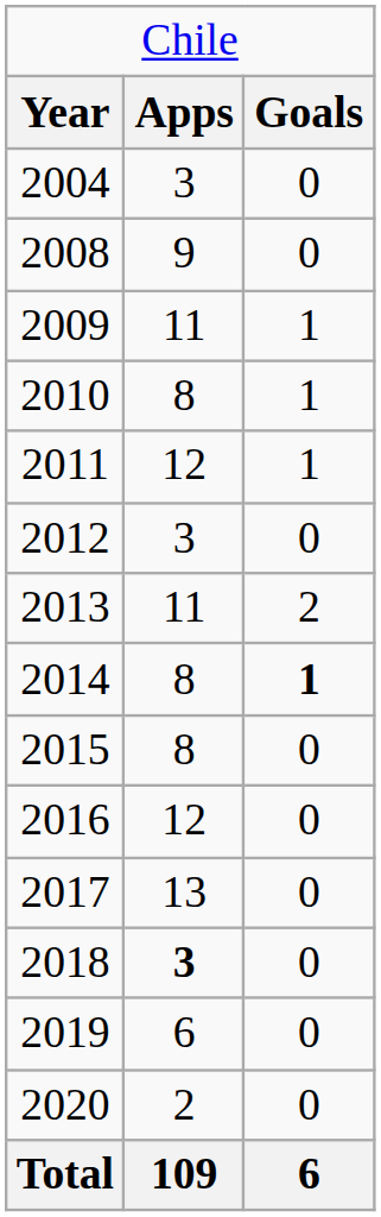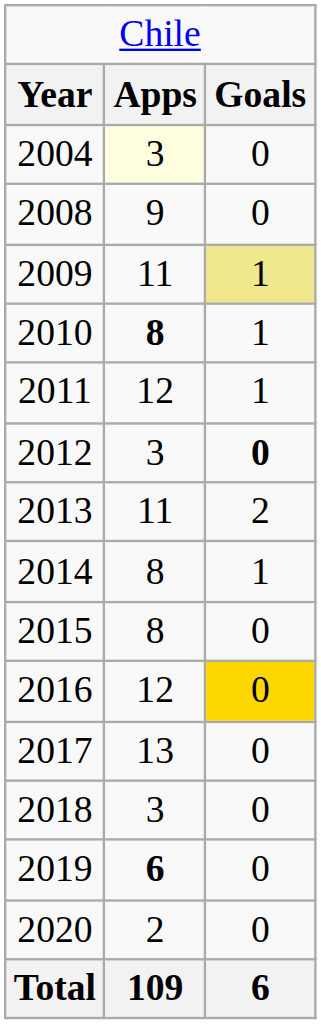2004 | column 2: no background -> lightyellow background
2009 | column 3: no background -> khaki background
2010 | column 2: normal -> bold
2012 | column 3: normal -> bold
2014 | column 3: bold -> normal
2016 | column 3: no background -> gold background
2018 | column 2: bold -> normal
2019 | column 2: normal -> bold
